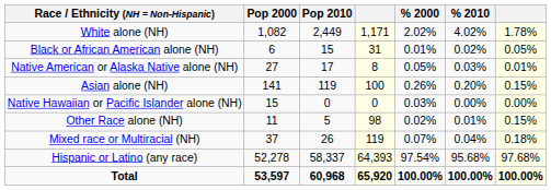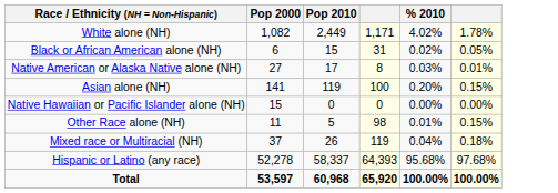- column: % 2000 | 2.02% | 0.01% | 0.05% | 0.26% | 0.03% | 0.02% | 0.07% | 97.54% | 100.00%
